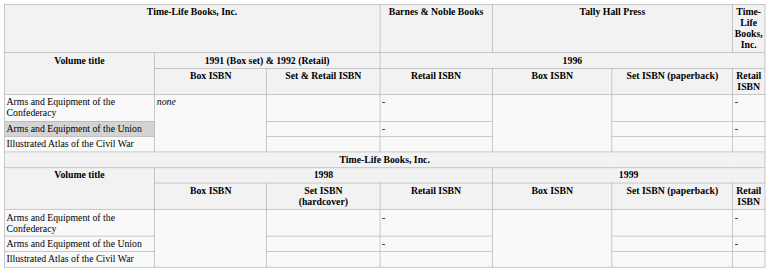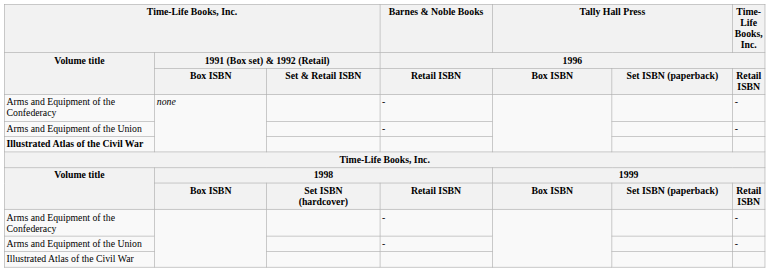Arms and Equipment of the Union / none | Time-Life Books, Inc. / Volume title: lightgrey background -> no background
Illustrated Atlas of the Civil War / none | Time-Life Books, Inc. / Volume title: normal -> bold
